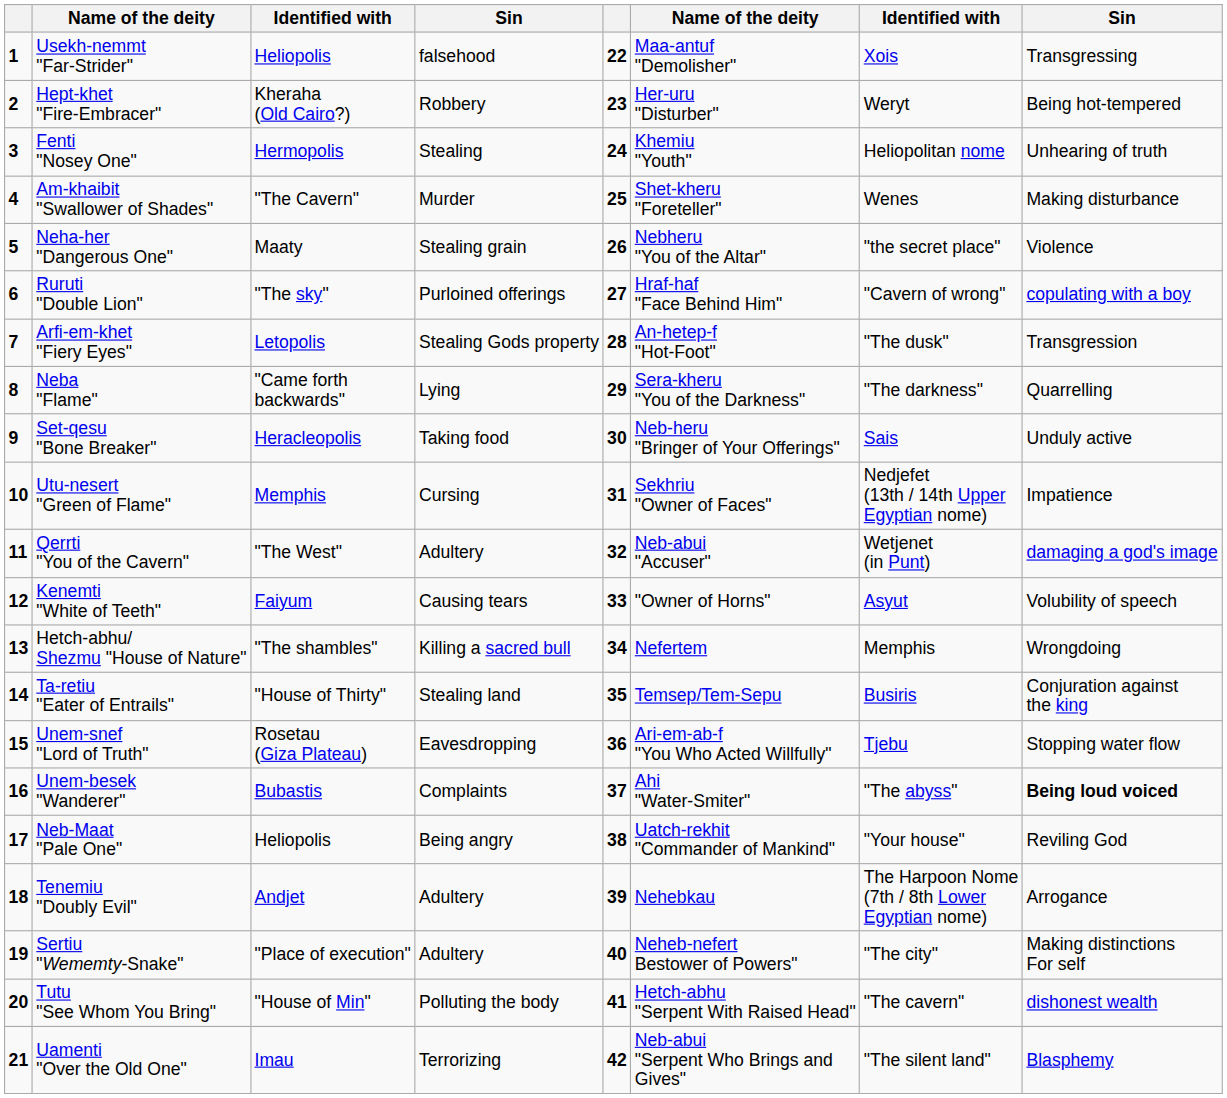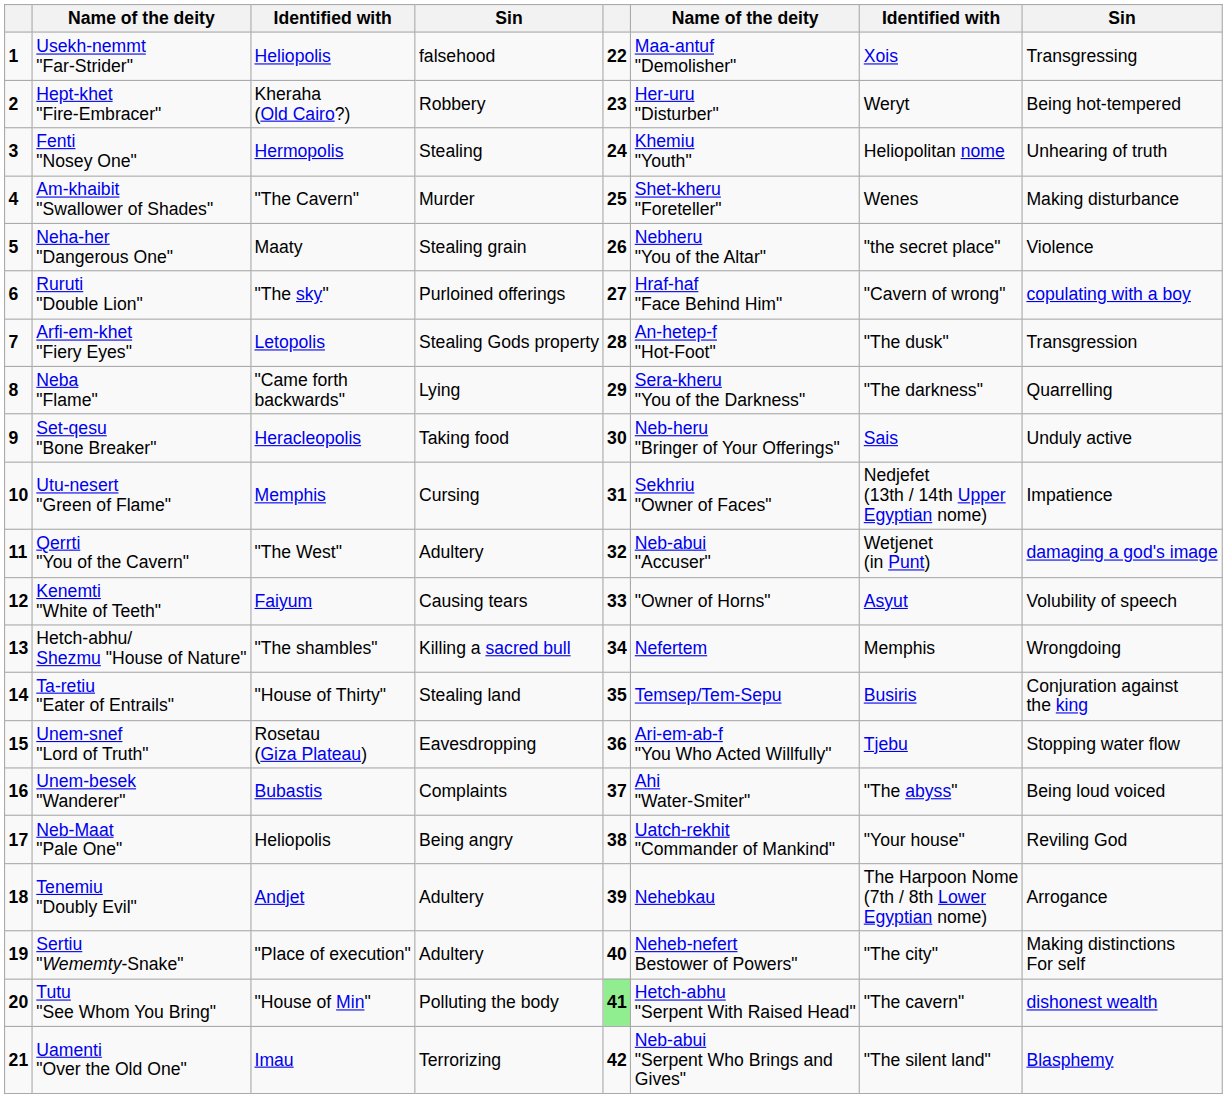Unem-besek "Wanderer" | column 8: bold -> normal
Tutu "See Whom You Bring" | column 5: no background -> lightgreen background
